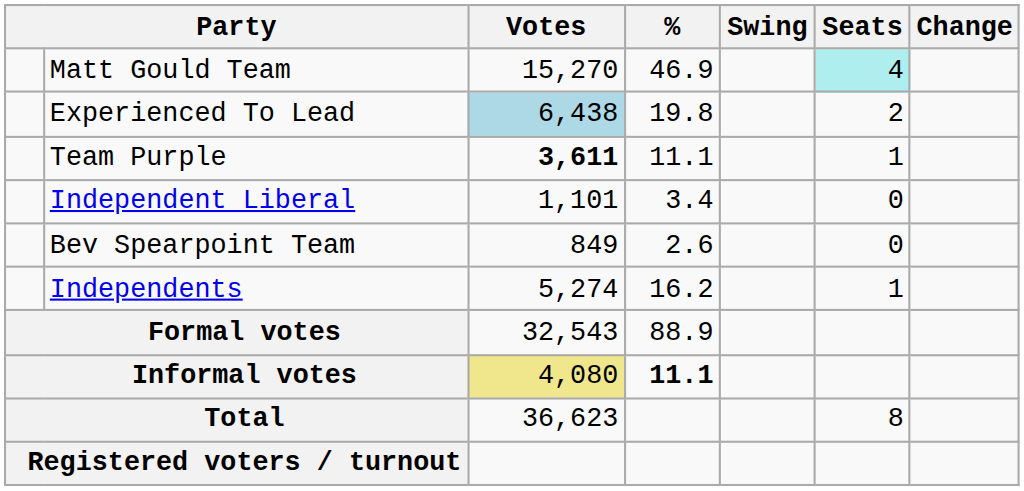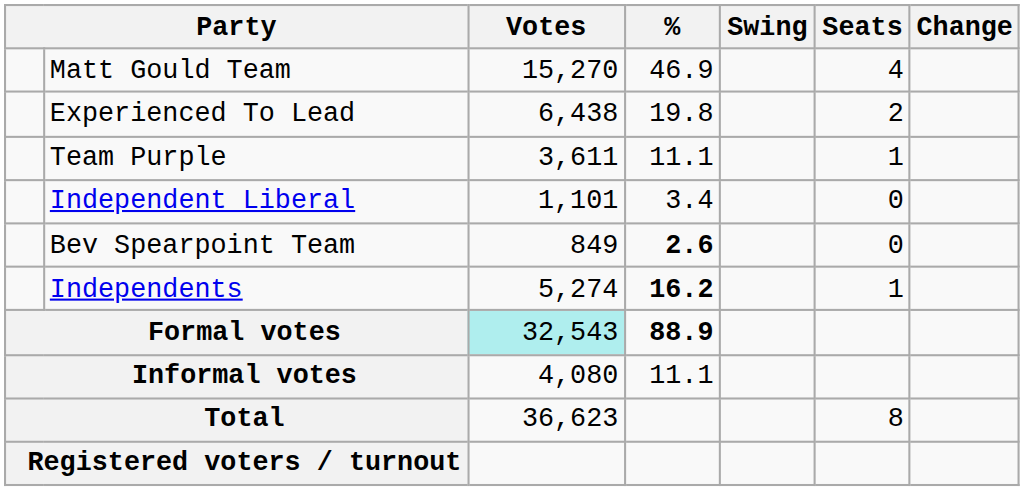Matt Gould Team | Seats: paleturquoise background -> no background
Experienced To Lead | Votes: lightblue background -> no background
Team Purple | Votes: bold -> normal
Bev Spearpoint Team | %: normal -> bold
Independents | %: normal -> bold
Formal votes | Votes: no background -> paleturquoise background
Formal votes | %: normal -> bold
Informal votes | Votes: khaki background -> no background
Informal votes | %: bold -> normal
